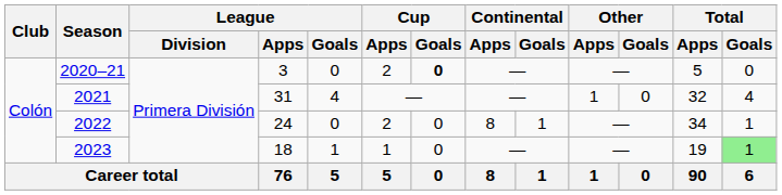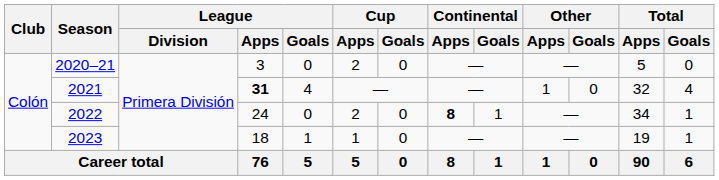2020–21 | Cup / Goals: bold -> normal
2021 | League / Apps: normal -> bold
2022 | Continental / Apps: normal -> bold
2023 | Total / Goals: lightgreen background -> no background
